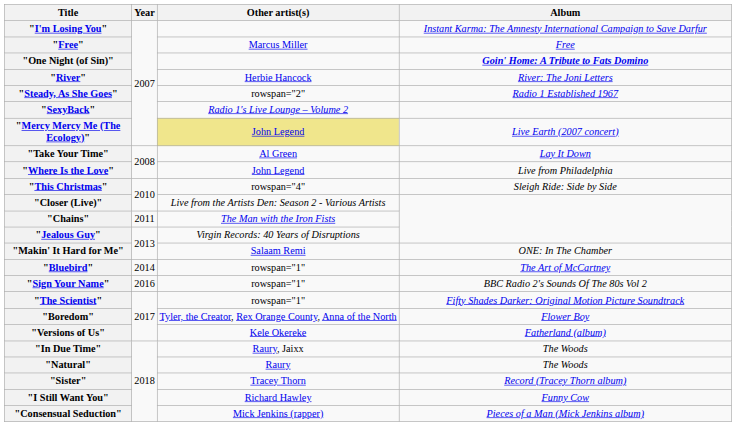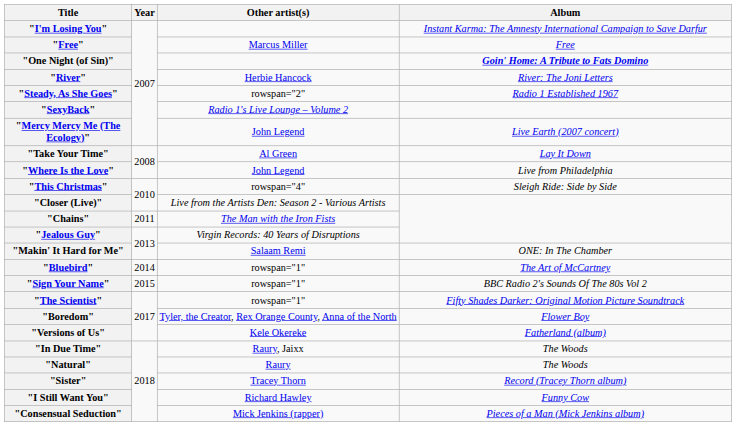"Mercy Mercy Me (The Ecology)" | Other artist(s): khaki background -> no background
"Sign Your Name" | Year: 2016 -> 2015
